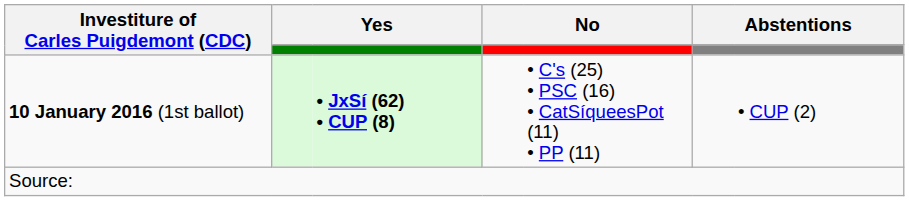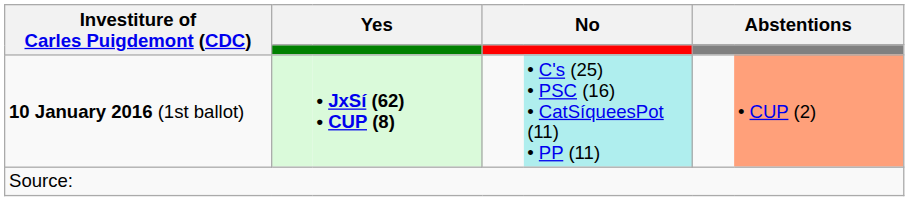10 January 2016 (1st ballot) | column 5: no background -> paleturquoise background
10 January 2016 (1st ballot) | column 7: no background -> lightsalmon background
